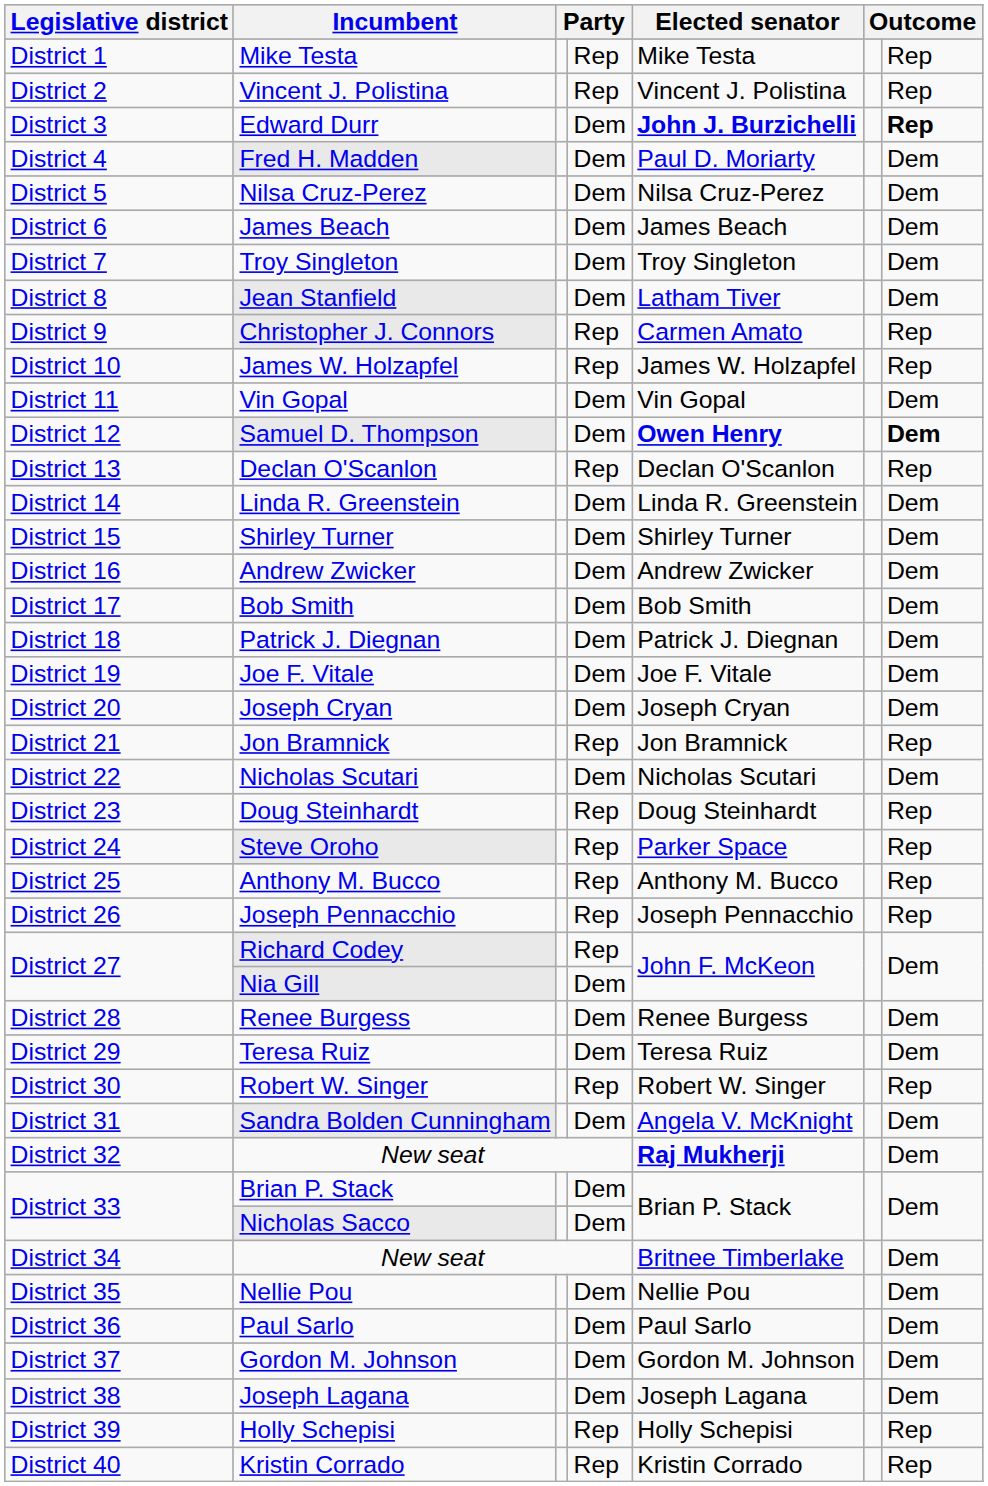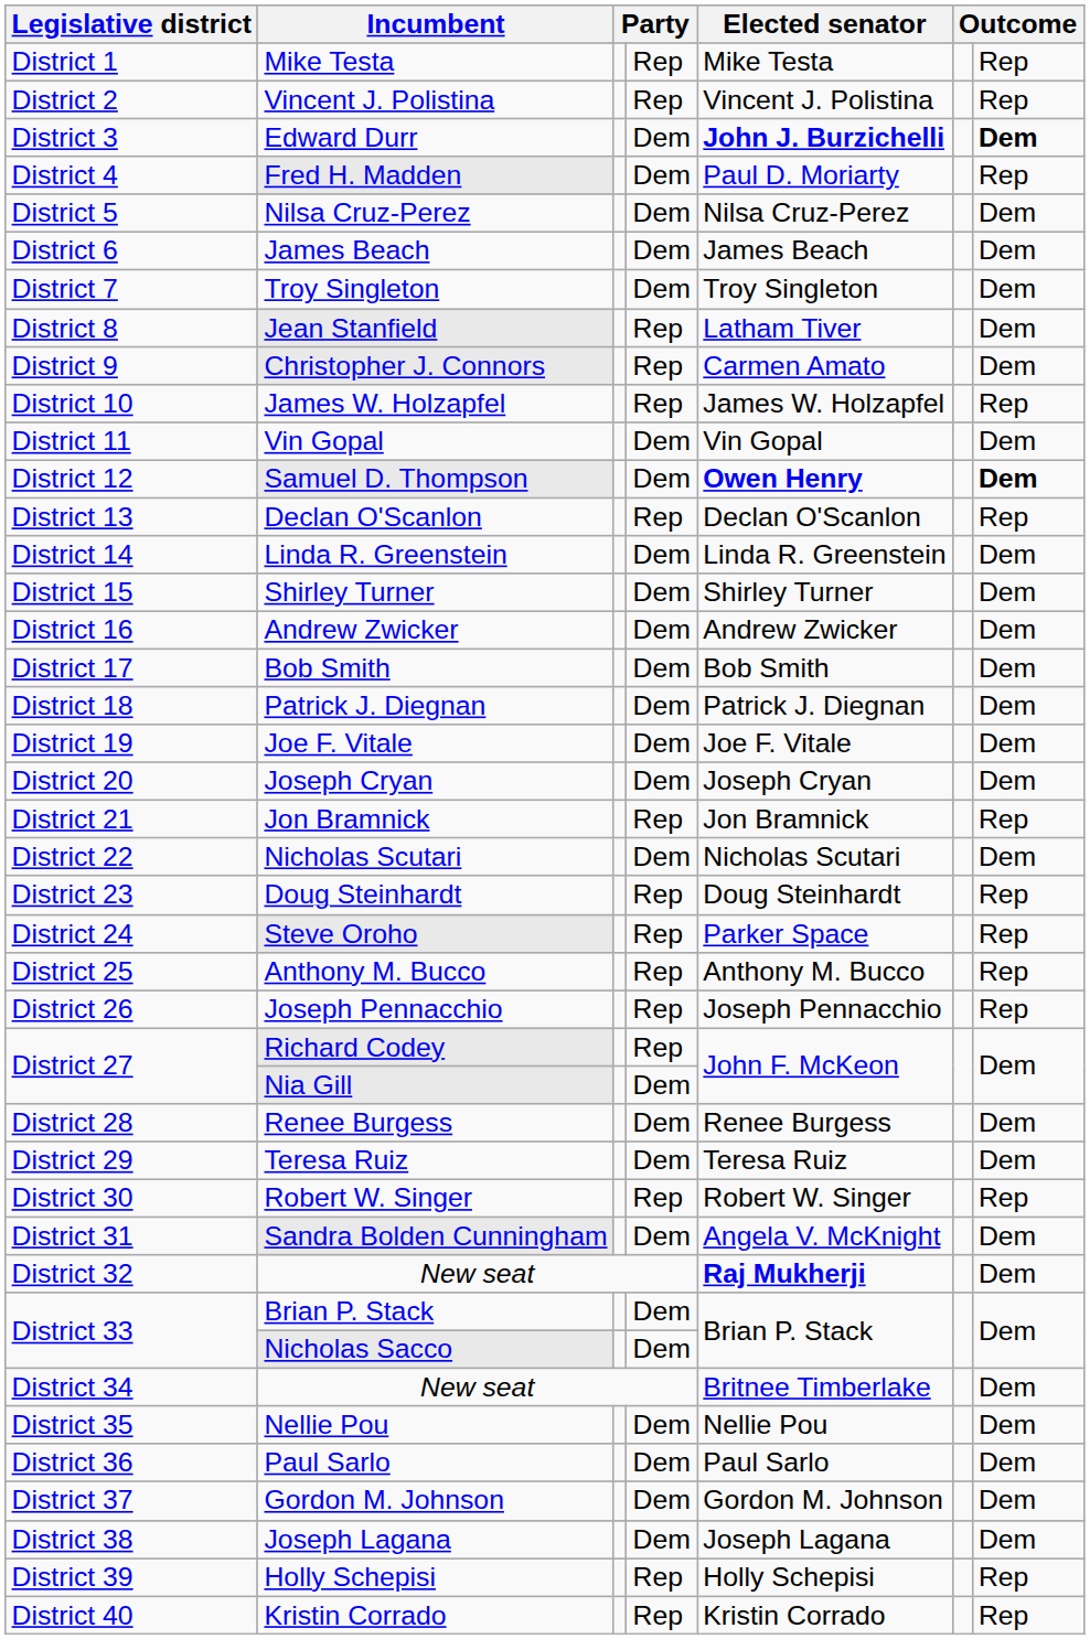Edward Durr | column 7: Rep -> Dem
Fred H. Madden | column 7: Dem -> Rep
Jean Stanfield | column 4: Dem -> Rep
Christopher J. Connors | column 7: Rep -> Dem
